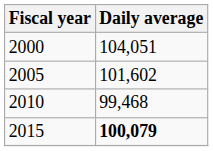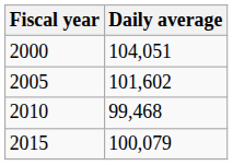2015 | Daily average: bold -> normal
